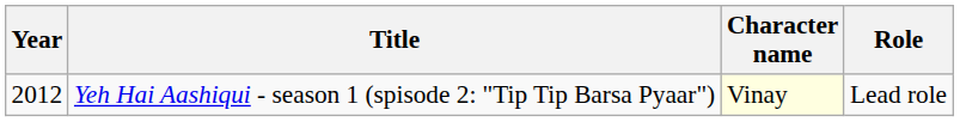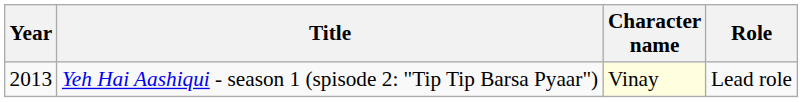row 2 | Year: 2012 -> 2013
